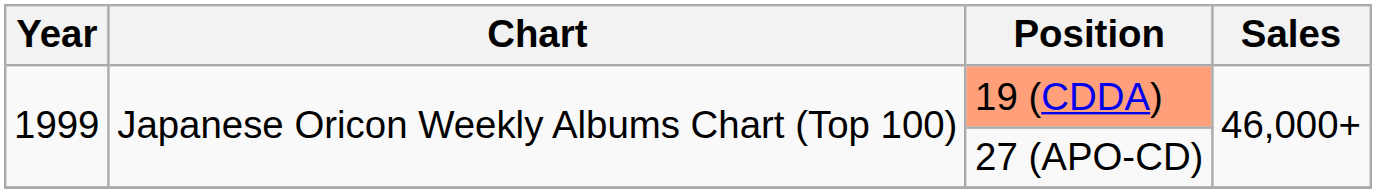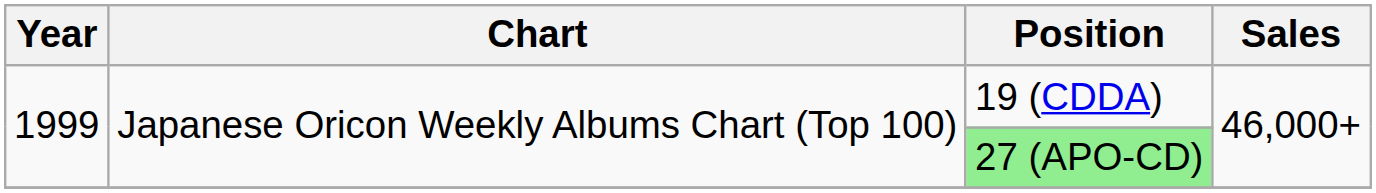19 (CDDA) | Position: lightsalmon background -> no background
27 (APO-CD) | Position: no background -> lightgreen background
